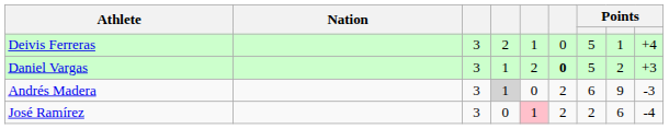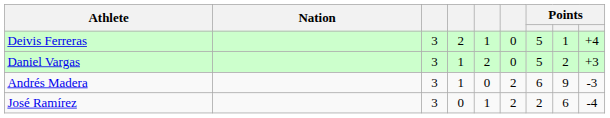Daniel Vargas | column 6: bold -> normal
Andrés Madera | column 4: lightgrey background -> no background
José Ramírez | column 5: pink background -> no background
